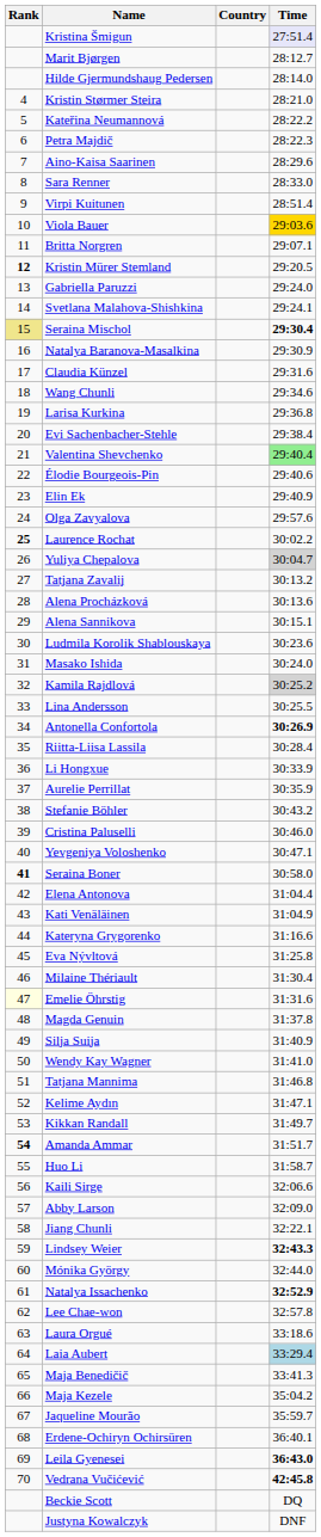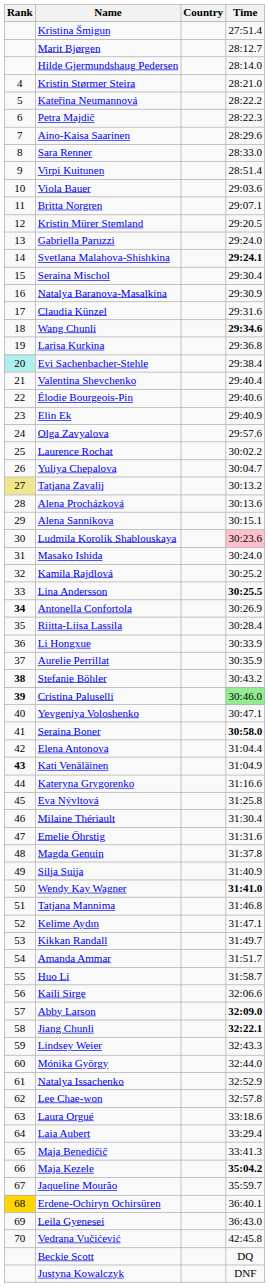Kristina Šmigun | Time: lavender background -> no background
Viola Bauer | Time: gold background -> no background
Kristin Mürer Stemland | Rank: bold -> normal
Svetlana Malahova-Shishkina | Time: normal -> bold
Seraina Mischol | Rank: khaki background -> no background
Seraina Mischol | Time: bold -> normal
Wang Chunli | Time: normal -> bold
Evi Sachenbacher-Stehle | Rank: no background -> paleturquoise background
Valentina Shevchenko | Time: lightgreen background -> no background
Laurence Rochat | Rank: bold -> normal
Yuliya Chepalova | Time: lightgrey background -> no background
Tatjana Zavalij | Rank: no background -> khaki background
Ludmila Korolik Shablouskaya | Time: no background -> pink background
Kamila Rajdlová | Time: lightgrey background -> no background
Lina Andersson | Time: normal -> bold
Antonella Confortola | Rank: normal -> bold
Antonella Confortola | Time: bold -> normal
Stefanie Böhler | Rank: normal -> bold
Cristina Paluselli | Rank: normal -> bold
Cristina Paluselli | Time: no background -> lightgreen background
Seraina Boner | Rank: bold -> normal
Seraina Boner | Time: normal -> bold
Kati Venäläinen | Rank: normal -> bold
Emelie Öhrstig | Rank: lightyellow background -> no background
Wendy Kay Wagner | Time: normal -> bold
Amanda Ammar | Rank: bold -> normal
Abby Larson | Time: normal -> bold
Jiang Chunli | Time: normal -> bold
Lindsey Weier | Time: bold -> normal
Natalya Issachenko | Time: bold -> normal
Laia Aubert | Time: lightblue background -> no background
Maja Kezele | Time: normal -> bold
Erdene-Ochiryn Ochirsüren | Rank: no background -> gold background
Leila Gyenesei | Time: bold -> normal
Vedrana Vučićević | Time: bold -> normal
